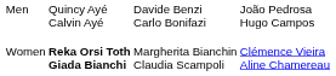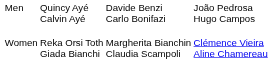Women | column 2: bold -> normal
